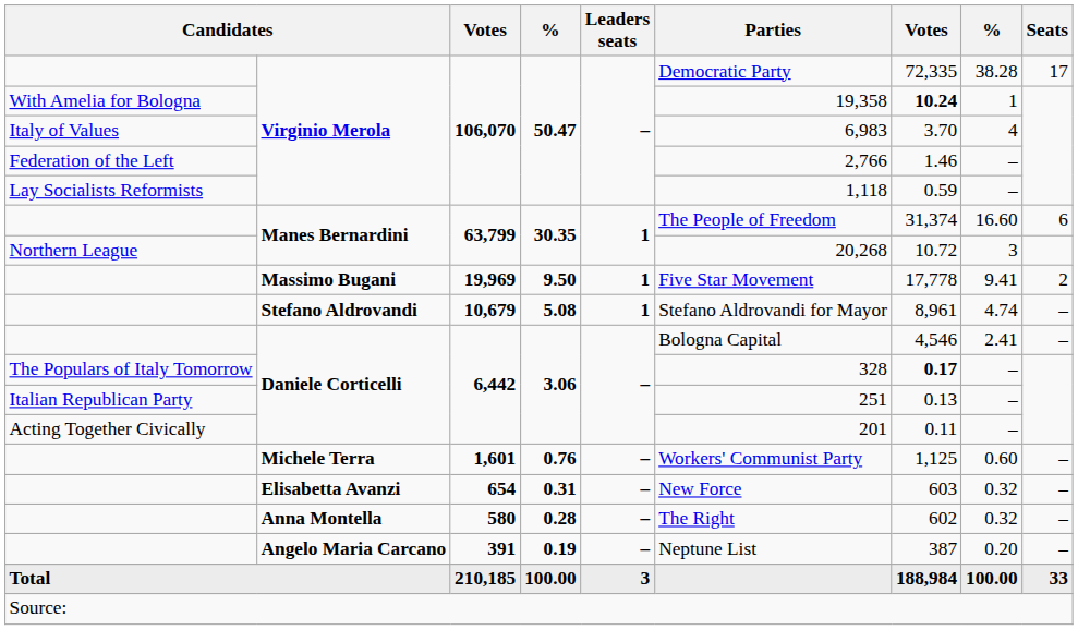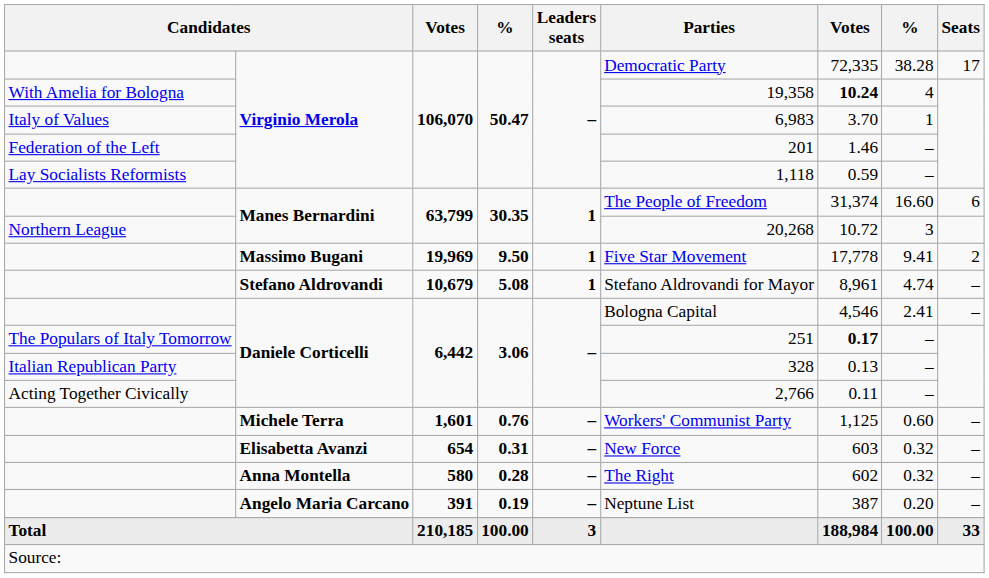With Amelia for Bologna | column 8: 1 -> 4
Italy of Values | column 8: 4 -> 1
Federation of the Left | Parties: 2,766 -> 201
The Populars of Italy Tomorrow | Parties: 328 -> 251
Italian Republican Party | Parties: 251 -> 328
Acting Together Civically | Parties: 201 -> 2,766
